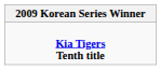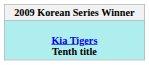row 2 | column 1: no background -> paleturquoise background
